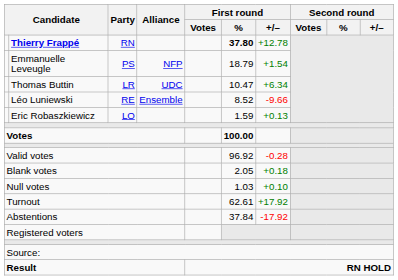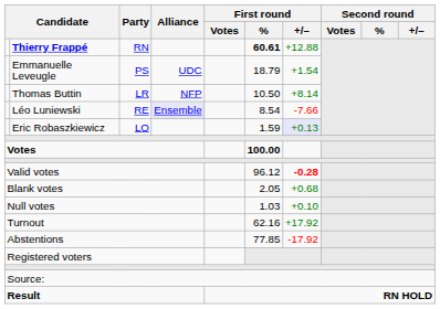Thierry Frappé | First round / %: 37.80 -> 60.61
Thierry Frappé | First round / +/–: +12.78 -> +12.88
Emmanuelle Leveugle | Alliance: NFP -> UDC
Thomas Buttin | Alliance: UDC -> NFP
Thomas Buttin | First round / %: 10.47 -> 10.50
Thomas Buttin | First round / +/–: +6.34 -> +8.14
Léo Luniewski | Alliance: no background -> lavender background
Léo Luniewski | First round / %: 8.52 -> 8.54
Léo Luniewski | First round / +/–: -9.66 -> -7.66
Eric Robaszkiewicz | First round / +/–: no background -> lavender background
Valid votes | First round / %: 96.92 -> 96.12
Valid votes | First round / +/–: normal -> bold
Blank votes | First round / +/–: +0.18 -> +0.68
Turnout | First round / %: 62.61 -> 62.16
Abstentions | First round / %: 37.84 -> 77.85
